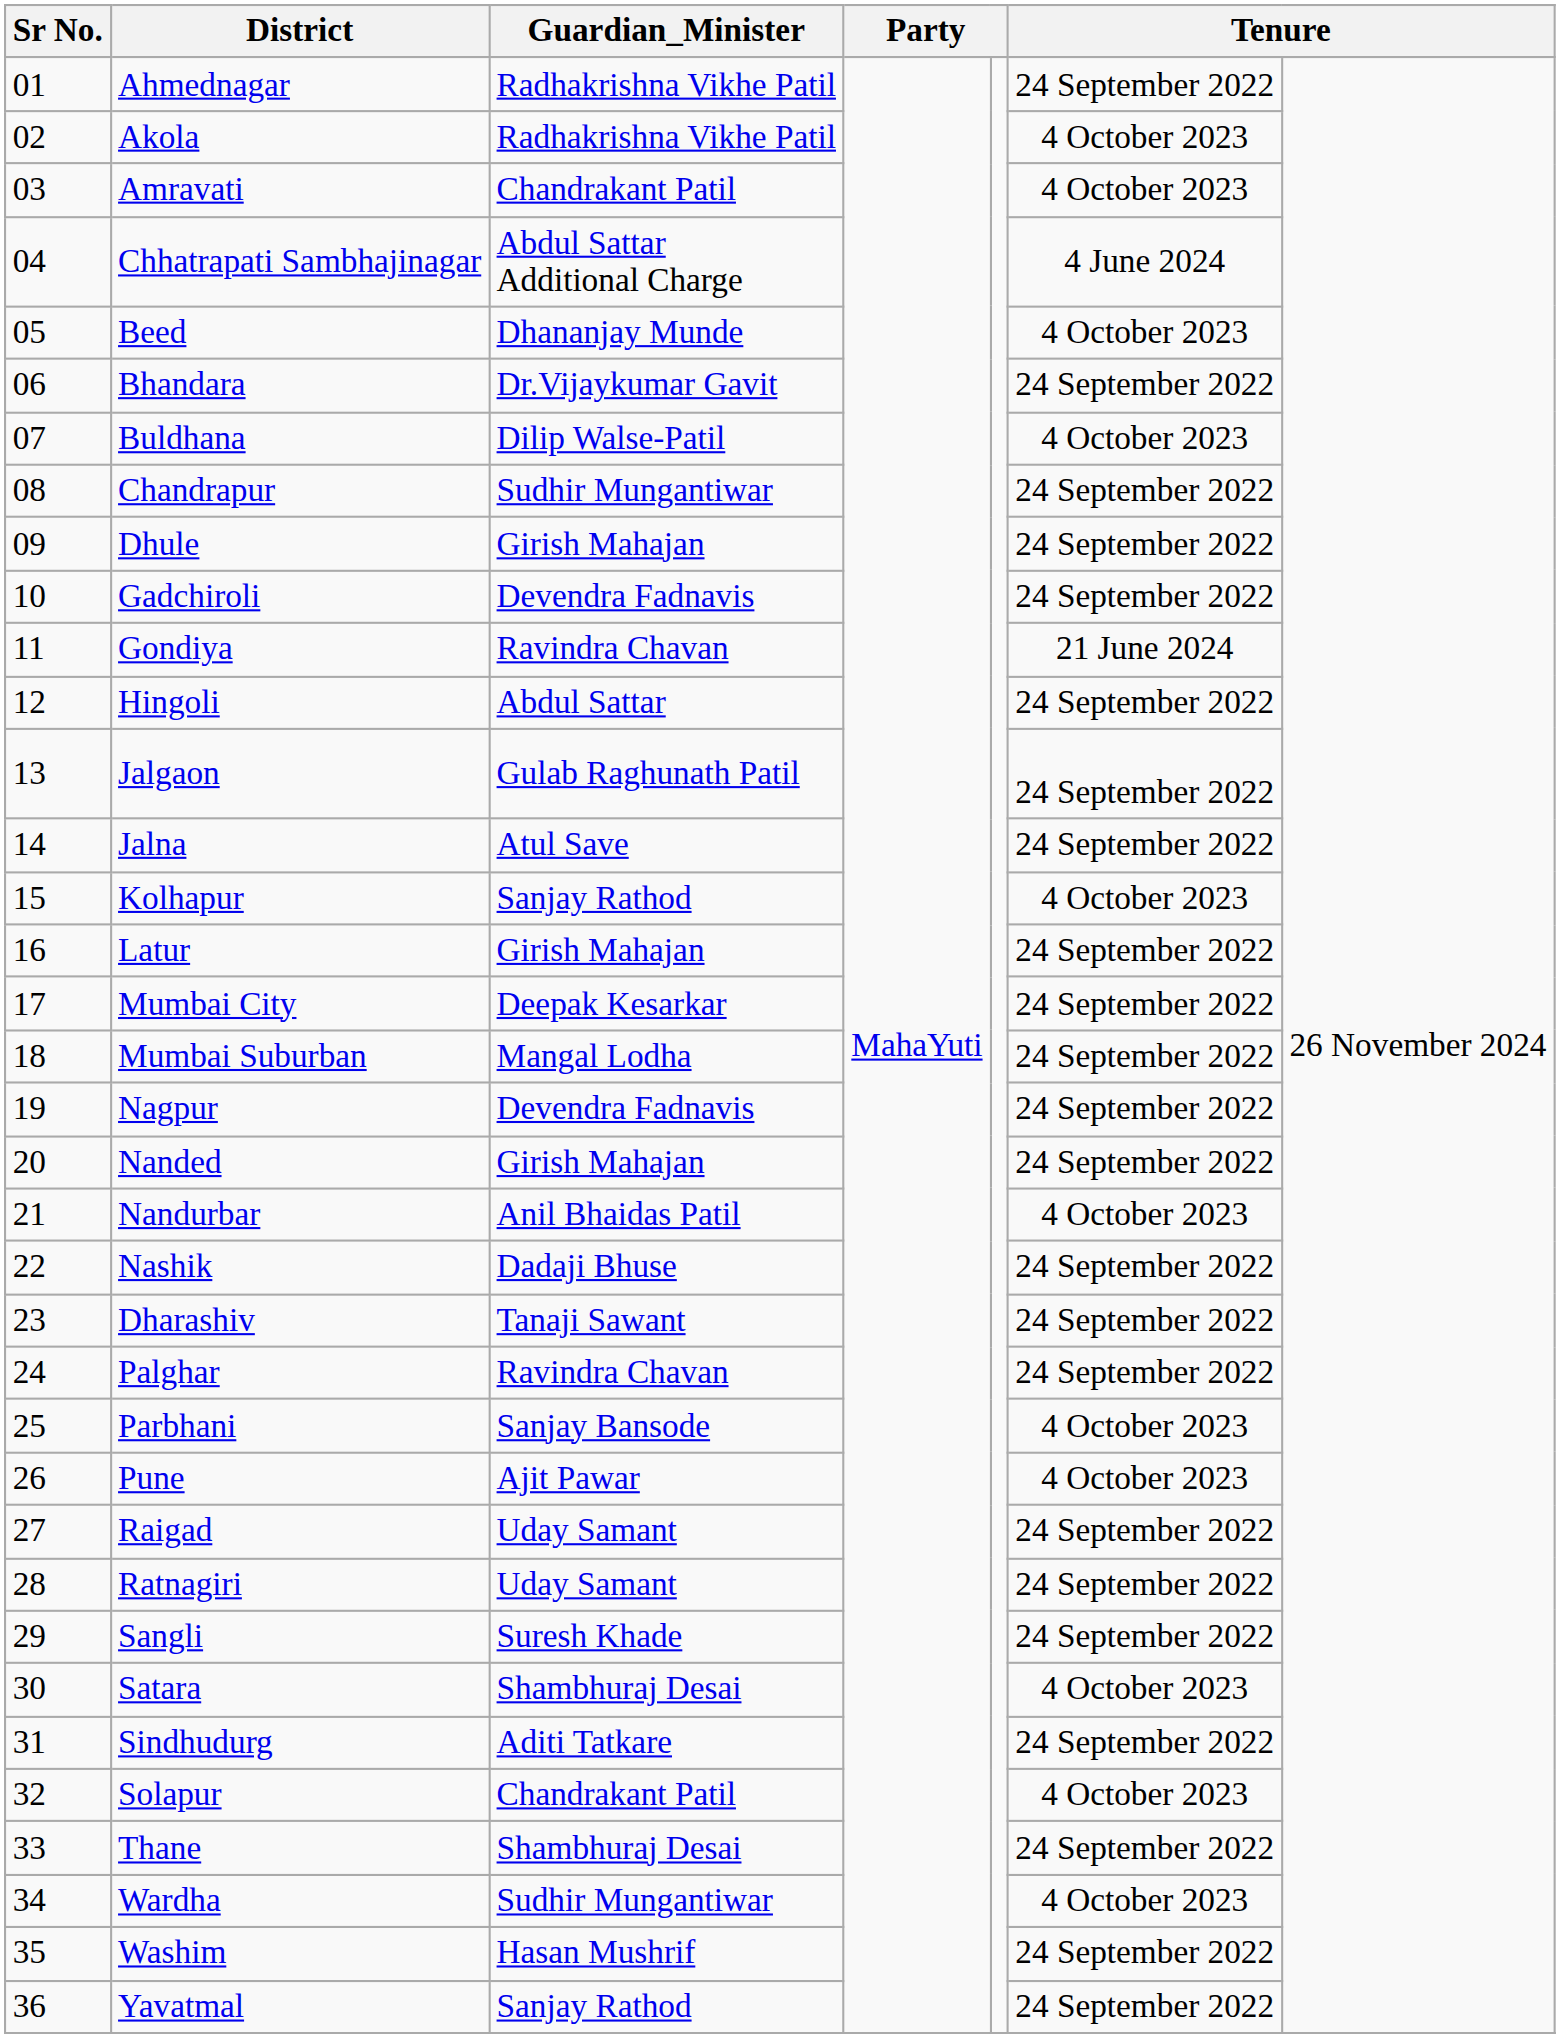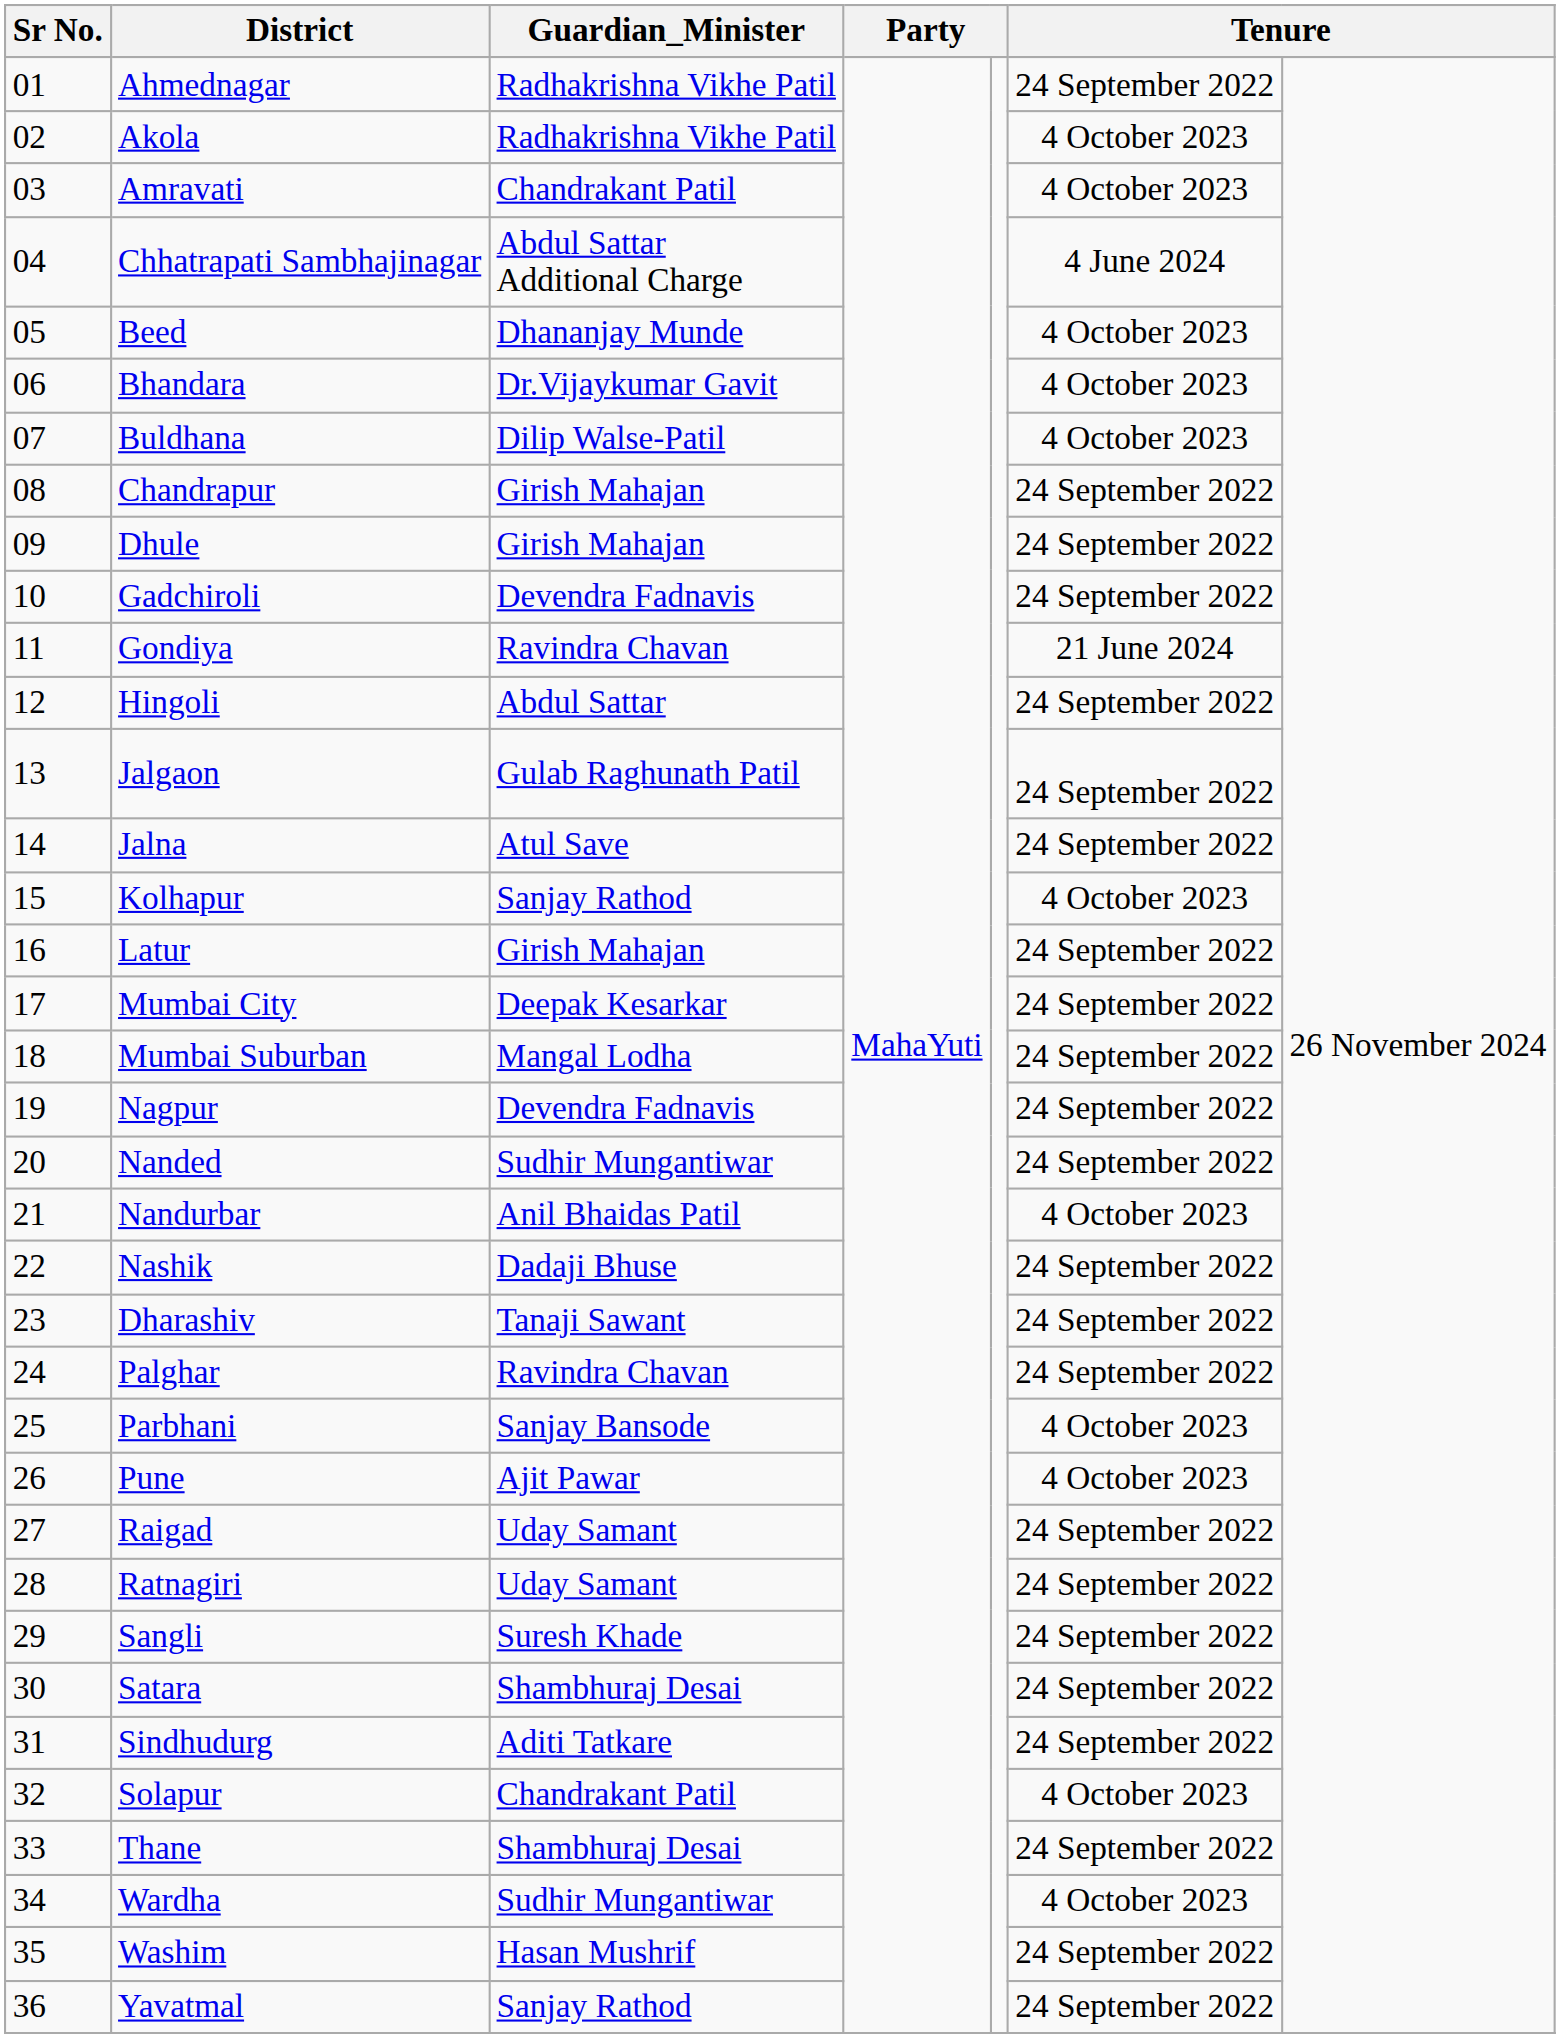Bhandara | column 6: 24 September 2022 -> 4 October 2023
Chandrapur | Guardian_Minister: Sudhir Mungantiwar -> Girish Mahajan
Nanded | Guardian_Minister: Girish Mahajan -> Sudhir Mungantiwar
Satara | column 6: 4 October 2023 -> 24 September 2022
